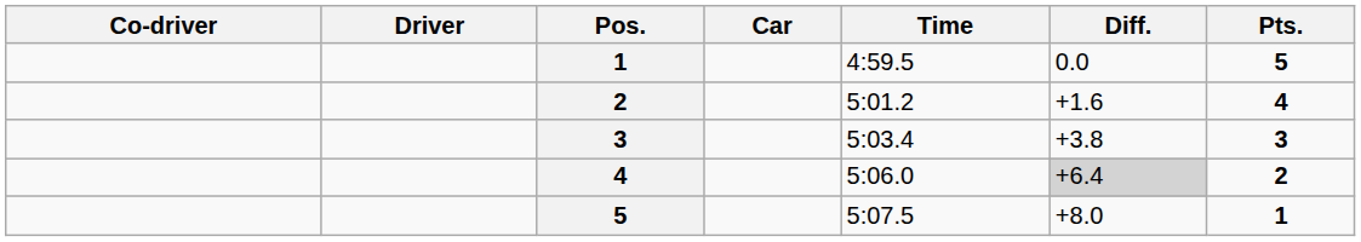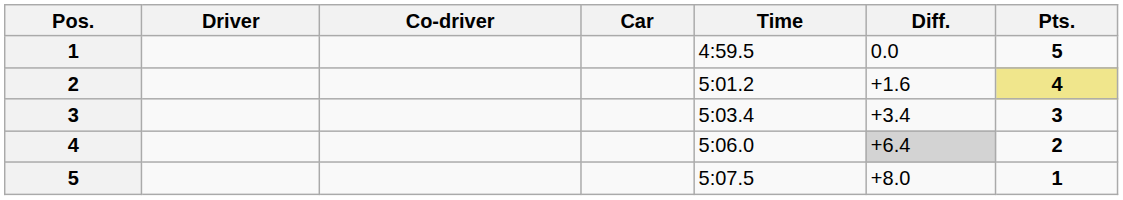columns swapped: Pos. <-> Co-driver
row 3 | Pts.: no background -> khaki background
row 4 | Diff.: +3.8 -> +3.4
